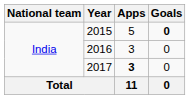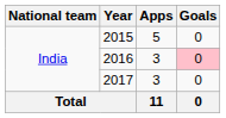2015 | Goals: bold -> normal
2016 | Goals: no background -> pink background
2017 | Apps: bold -> normal
